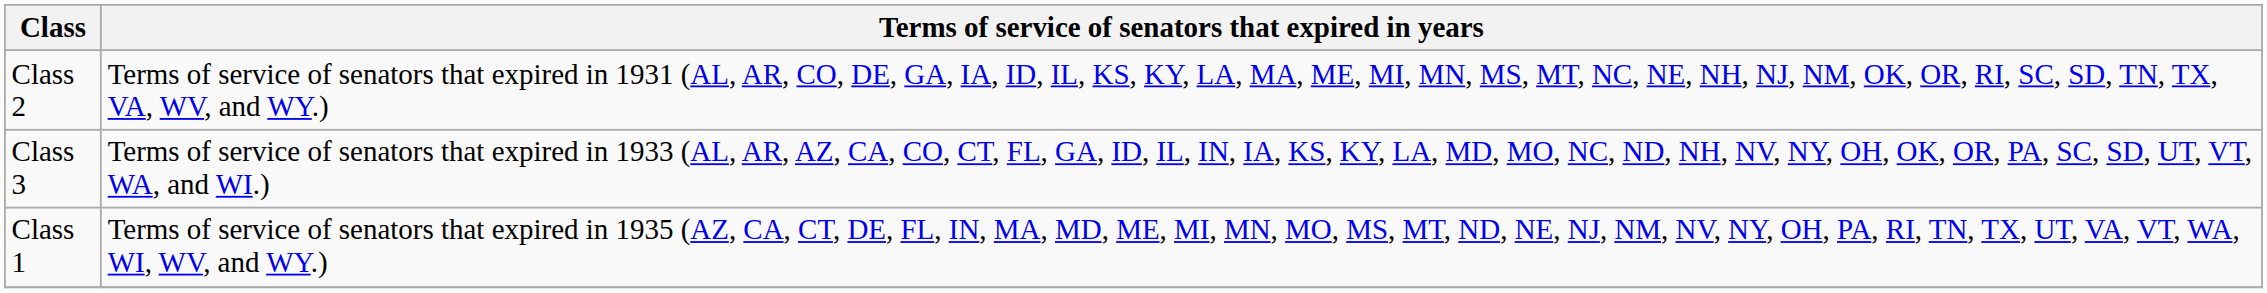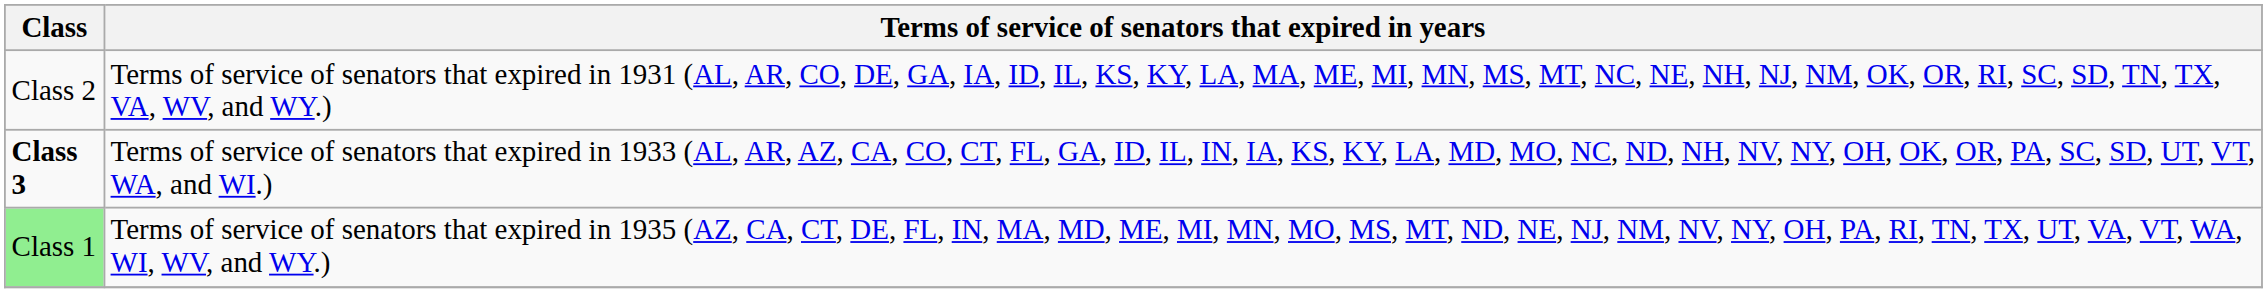Class 3 | Class: normal -> bold
Class 1 | Class: no background -> lightgreen background
